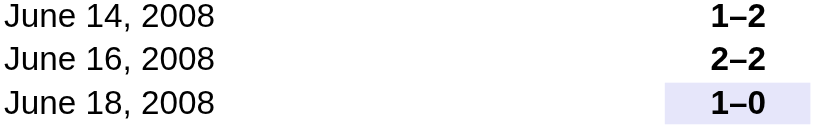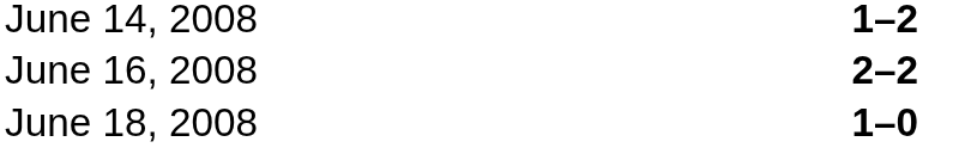June 18, 2008 | column 2: lavender background -> no background
